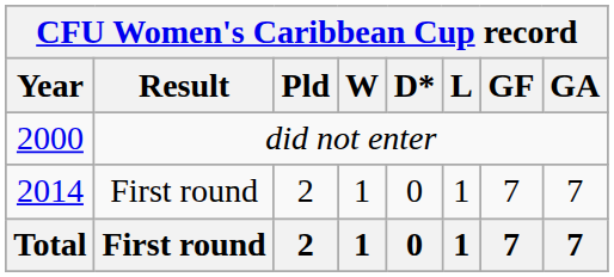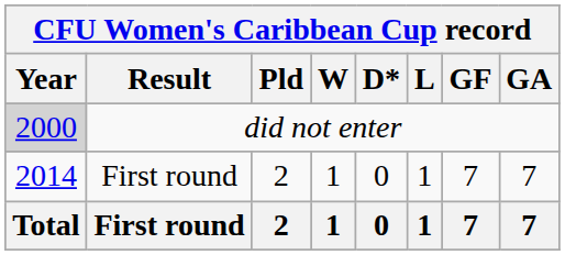did not enter | Year: no background -> lightgrey background
